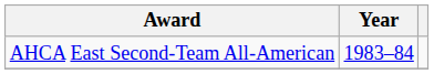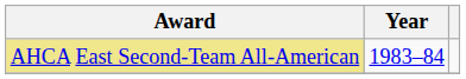row 2 | Award: no background -> khaki background
